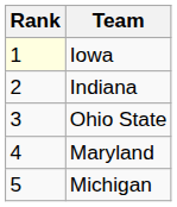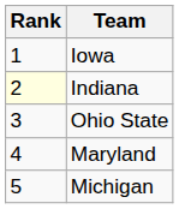Iowa | Rank: lightyellow background -> no background
Indiana | Rank: no background -> lightyellow background
